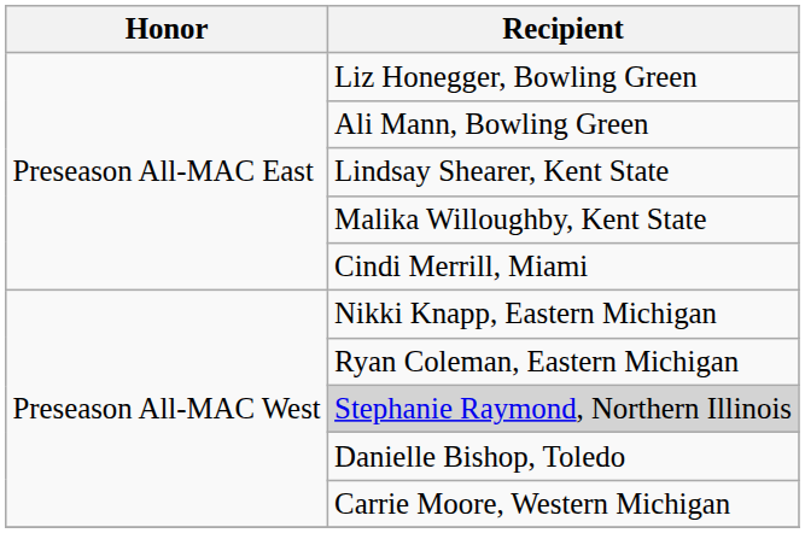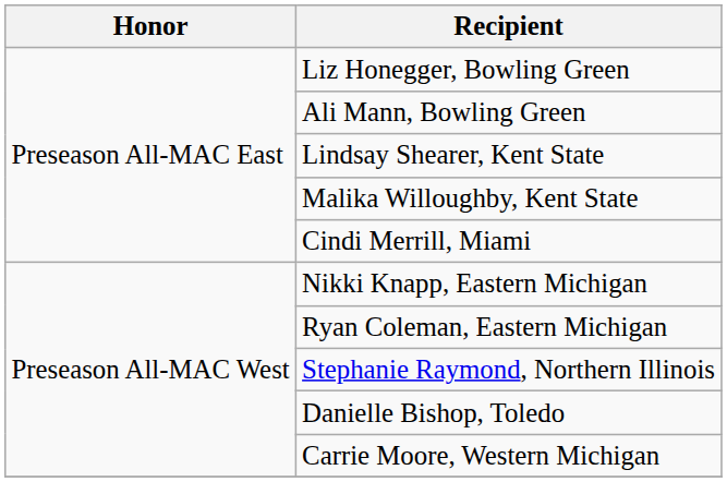row 9 | Recipient: lightgrey background -> no background
